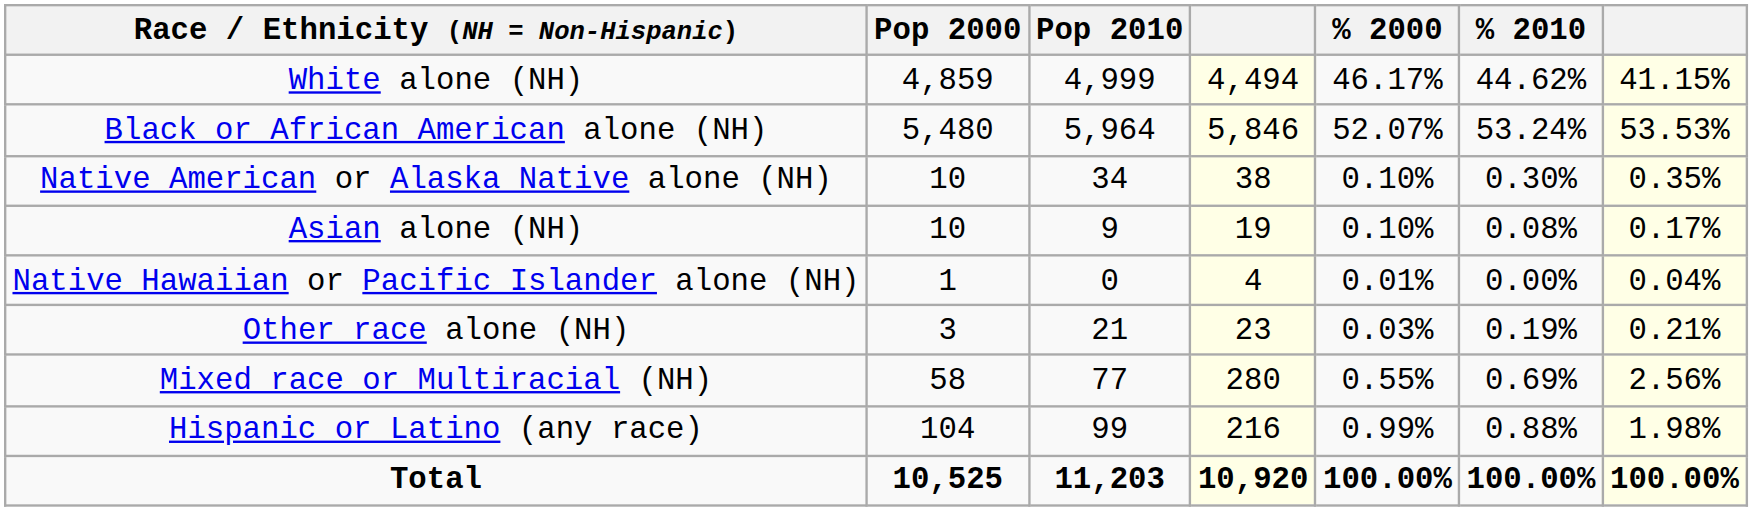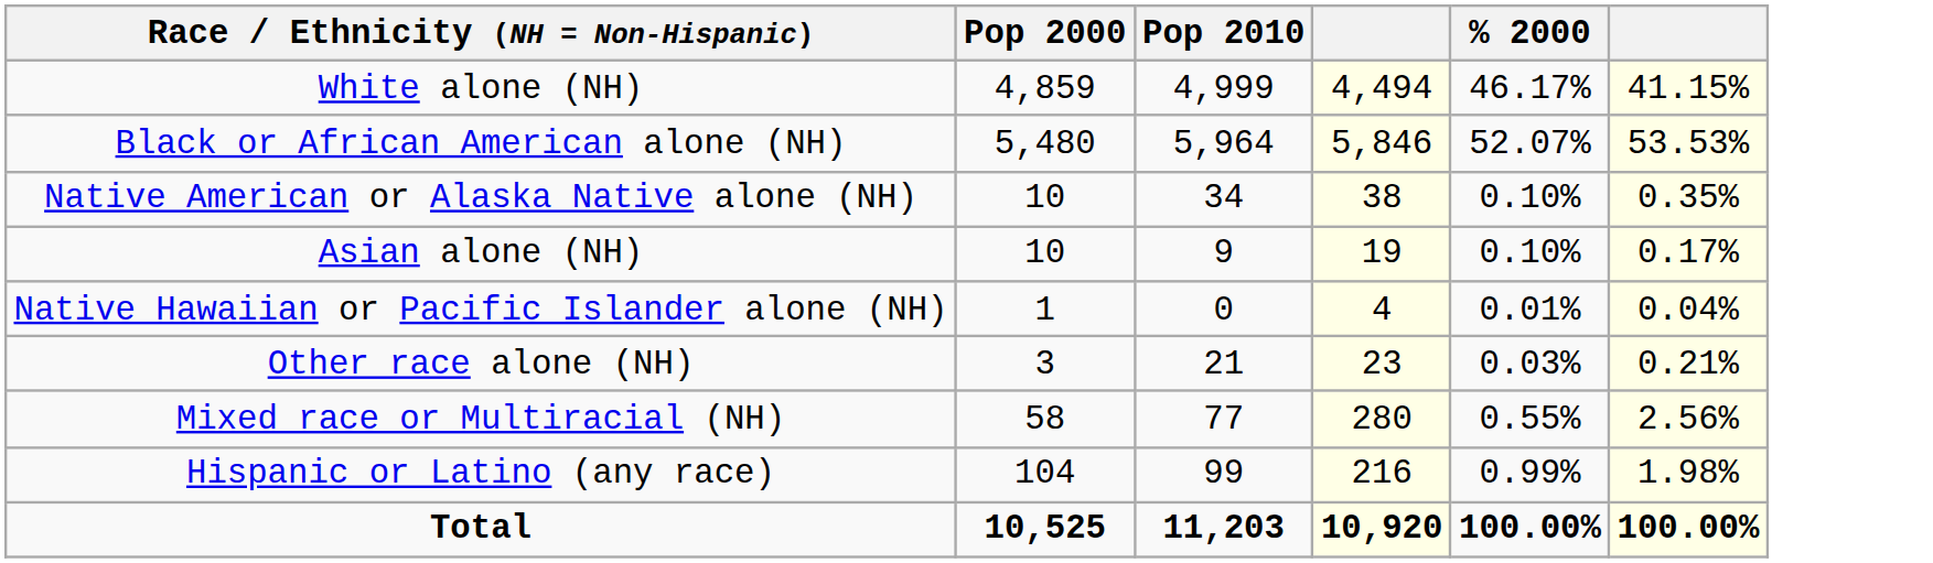- column: % 2010 | 44.62% | 53.24% | 0.30% | 0.08% | 0.00% | 0.19% | 0.69% | 0.88% | 100.00%
